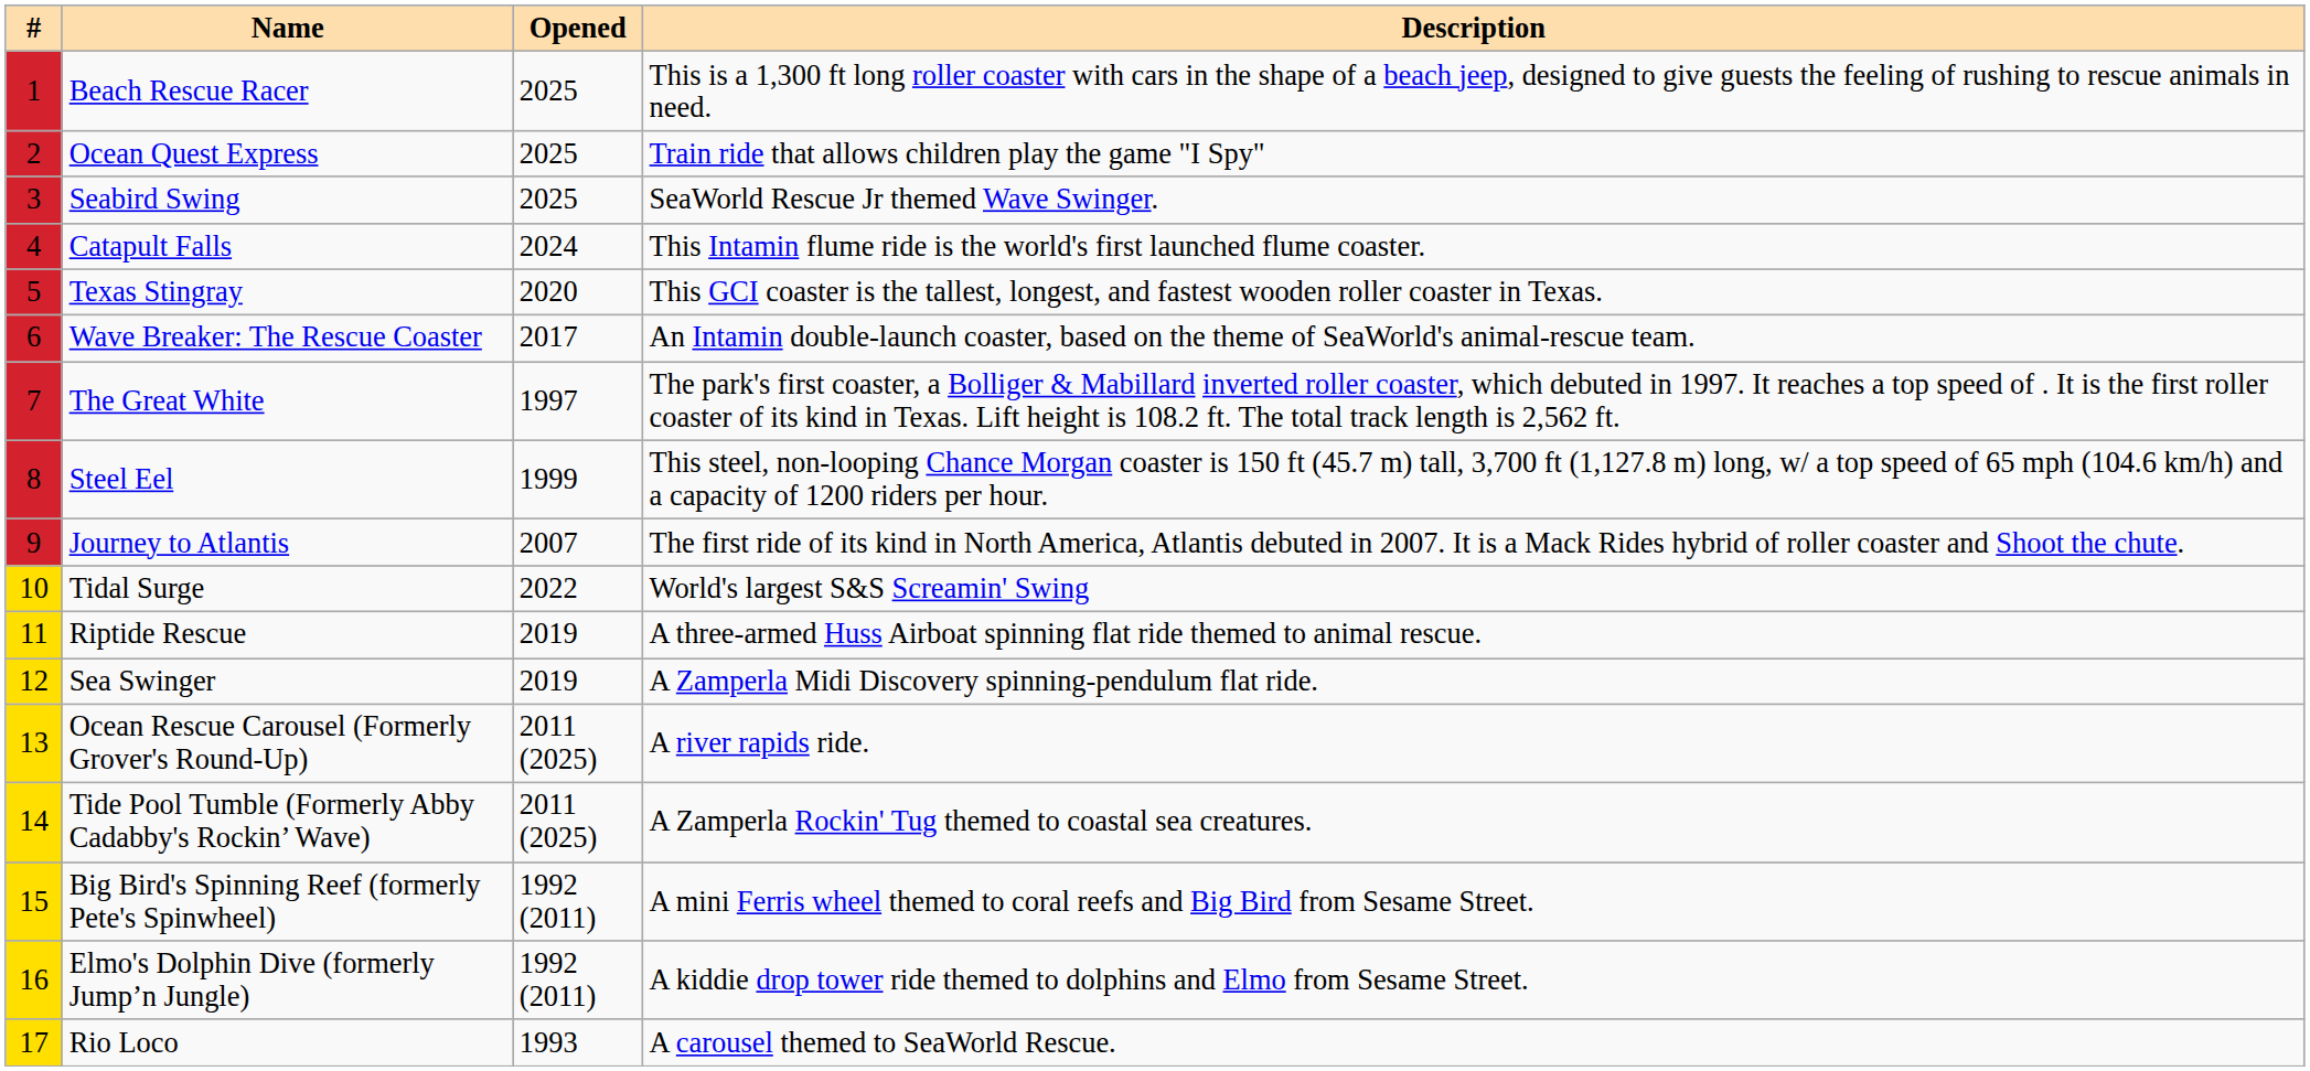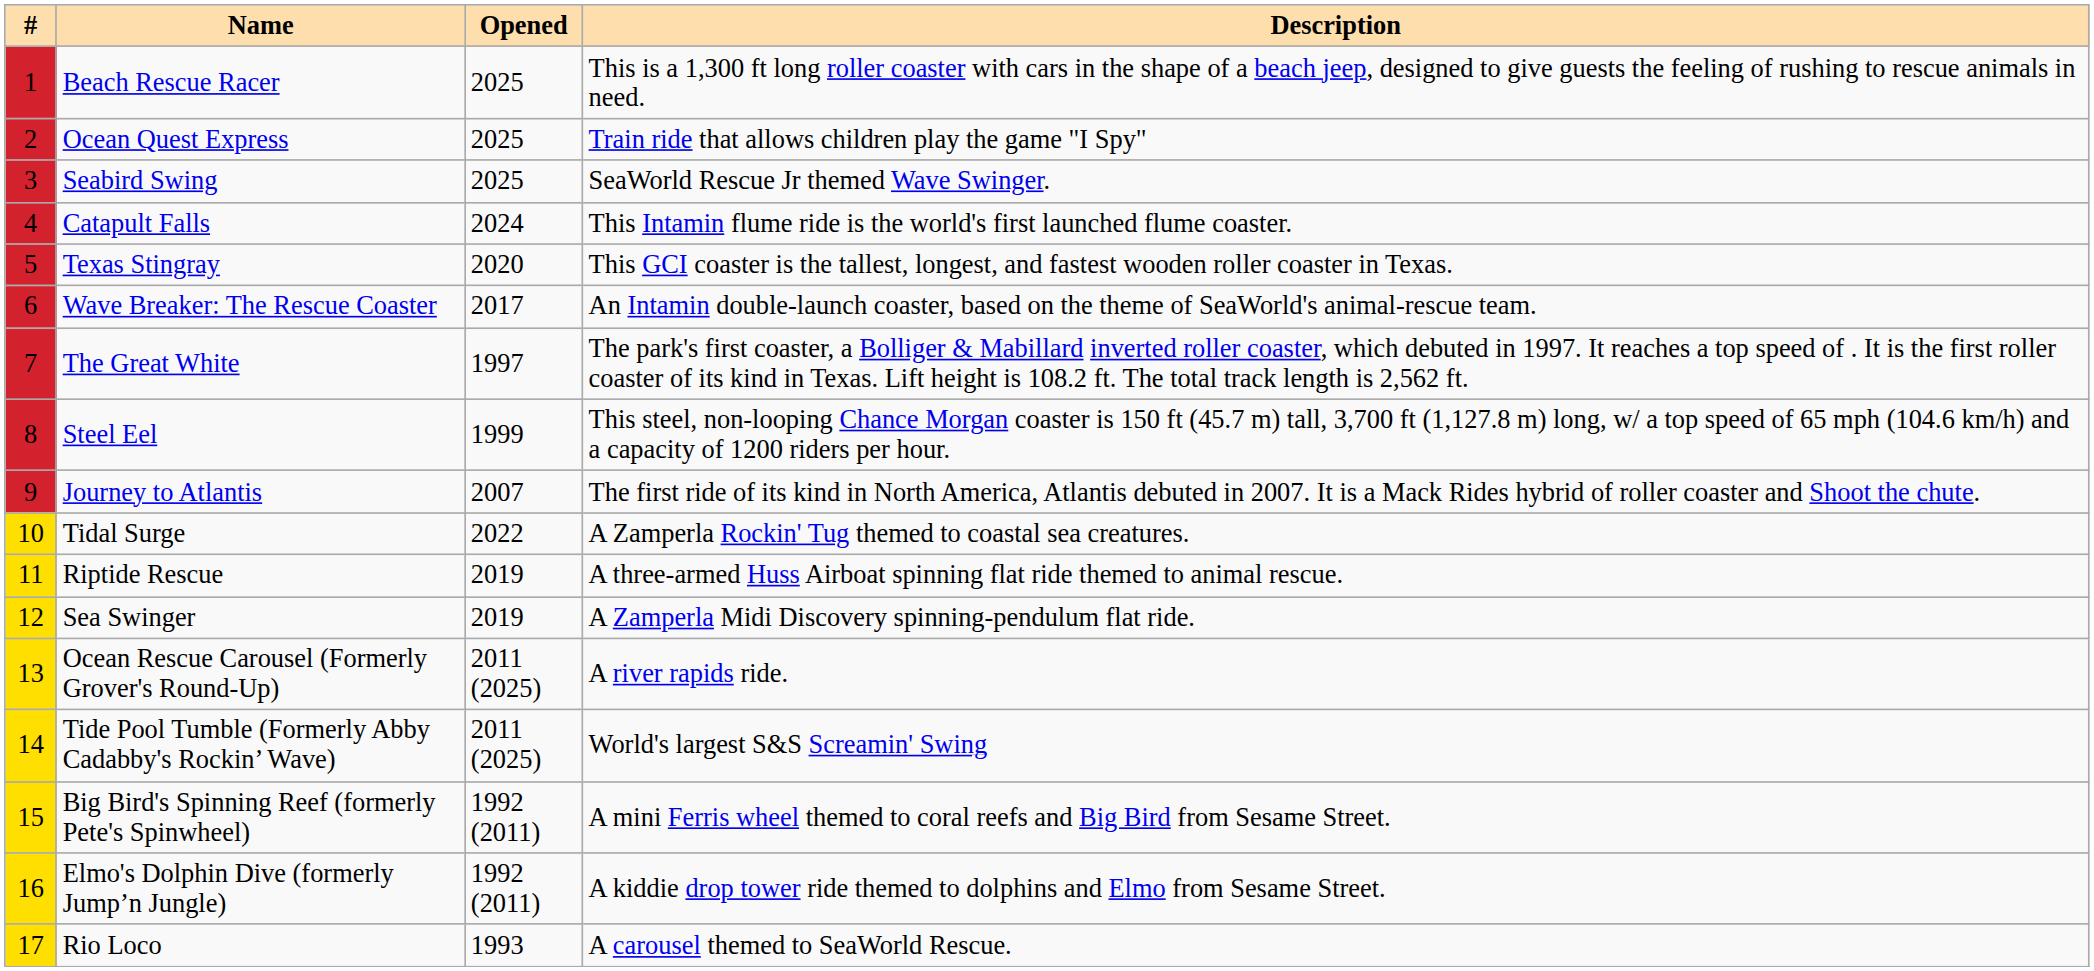Tidal Surge | Description: World's largest S&S Screamin' Swing -> A Zamperla Rockin' Tug themed to coastal sea creatures.
Tide Pool Tumble (Formerly Abby Cadabby's Rockin’ Wave) | Description: A Zamperla Rockin' Tug themed to coastal sea creatures. -> World's largest S&S Screamin' Swing
